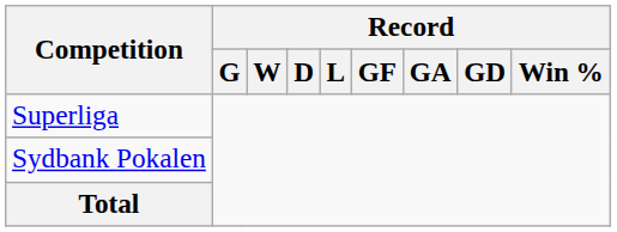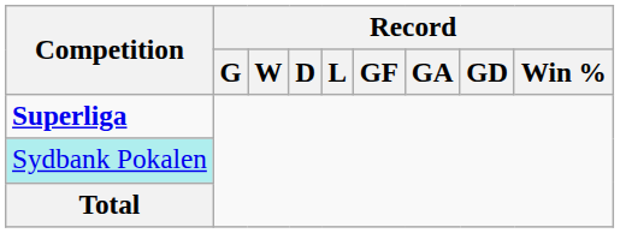Superliga | Competition: normal -> bold
Sydbank Pokalen | Competition: no background -> paleturquoise background
